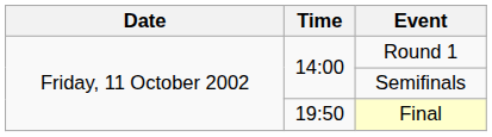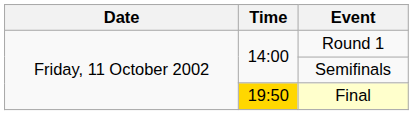Final | Time: no background -> gold background
